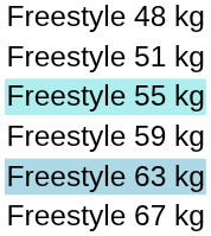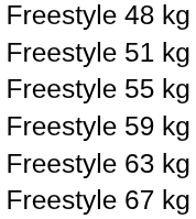Freestyle 55 kg | column 1: paleturquoise background -> no background
Freestyle 63 kg | column 1: lightblue background -> no background
